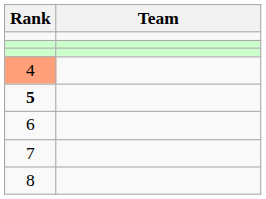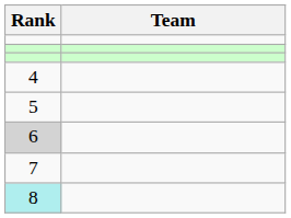row 5 | Rank: lightsalmon background -> no background
row 6 | Rank: bold -> normal
row 7 | Rank: no background -> lightgrey background
row 9 | Rank: no background -> paleturquoise background
